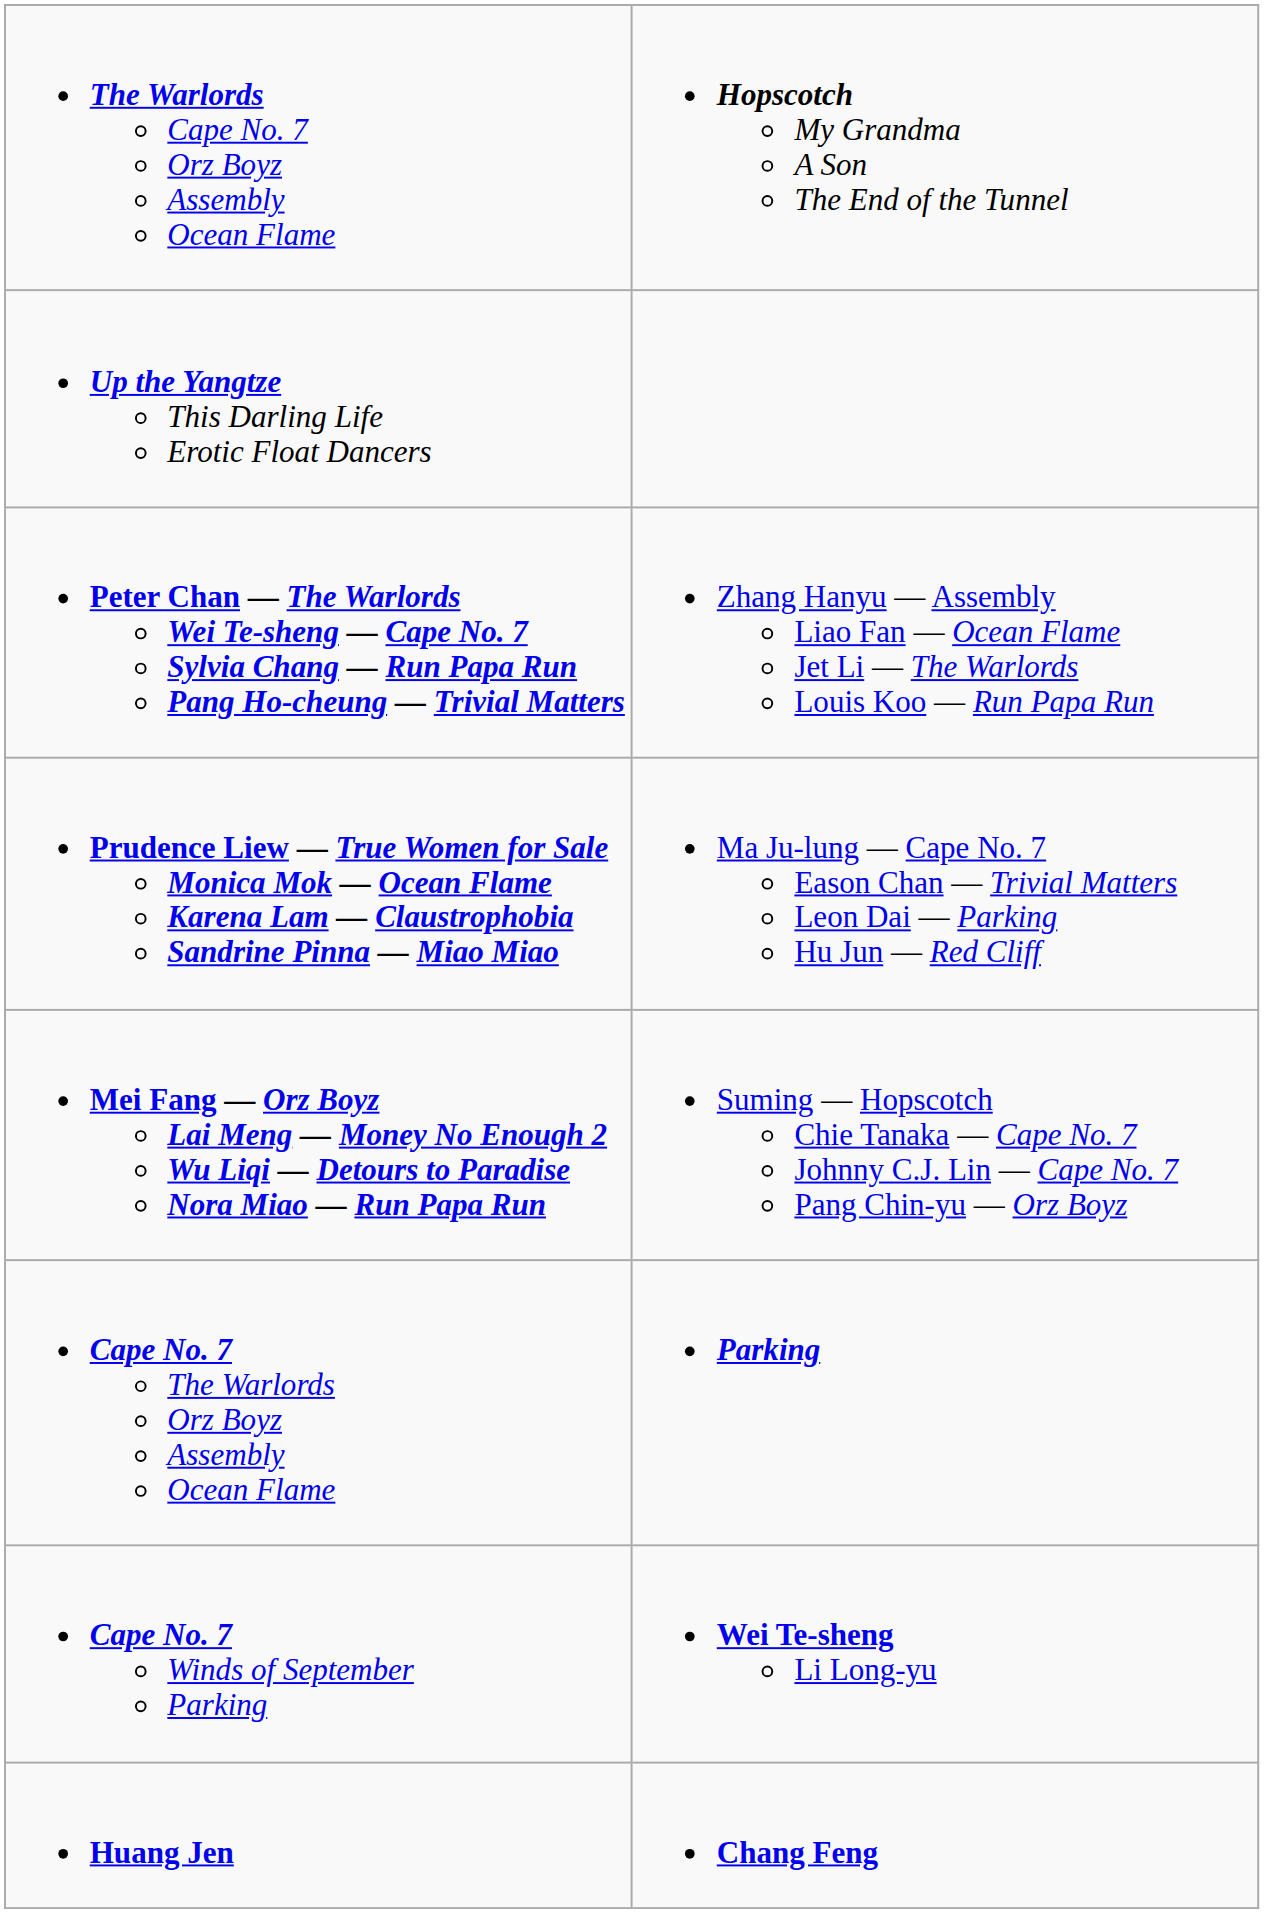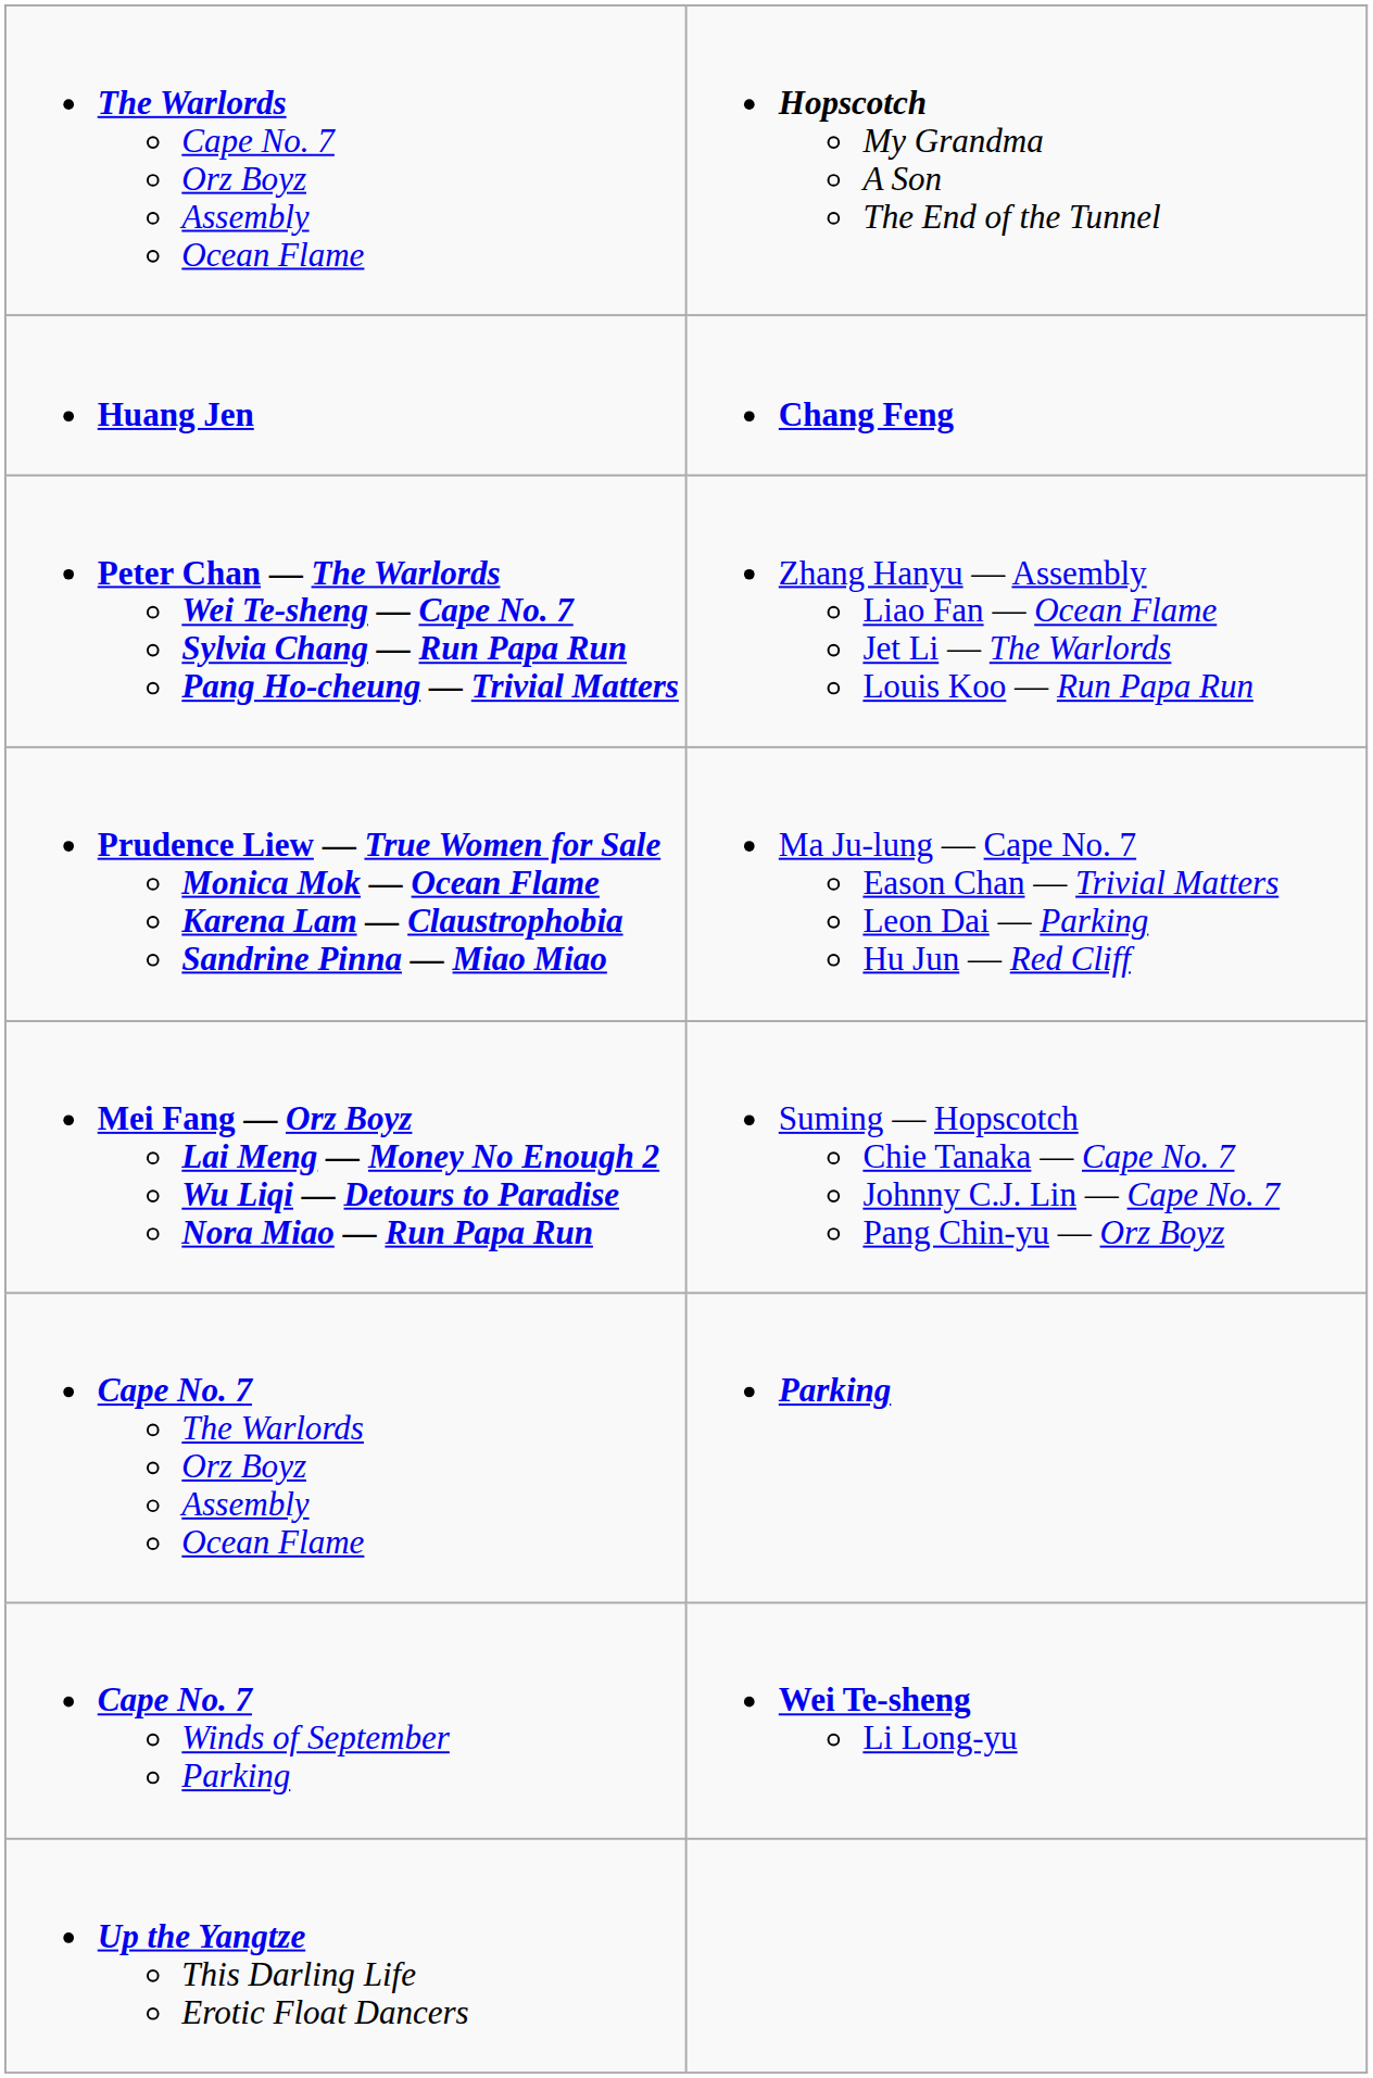rows swapped: Up the Yangtze This Darling Life Erotic Float Dancers <-> Huang Jen
